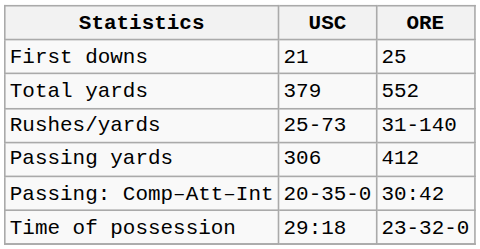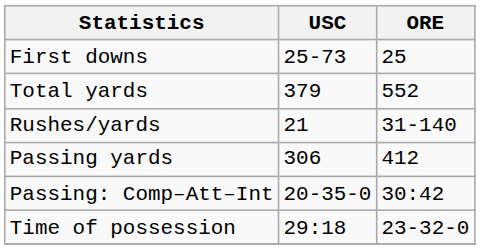First downs | USC: 21 -> 25-73
Rushes/yards | USC: 25-73 -> 21
